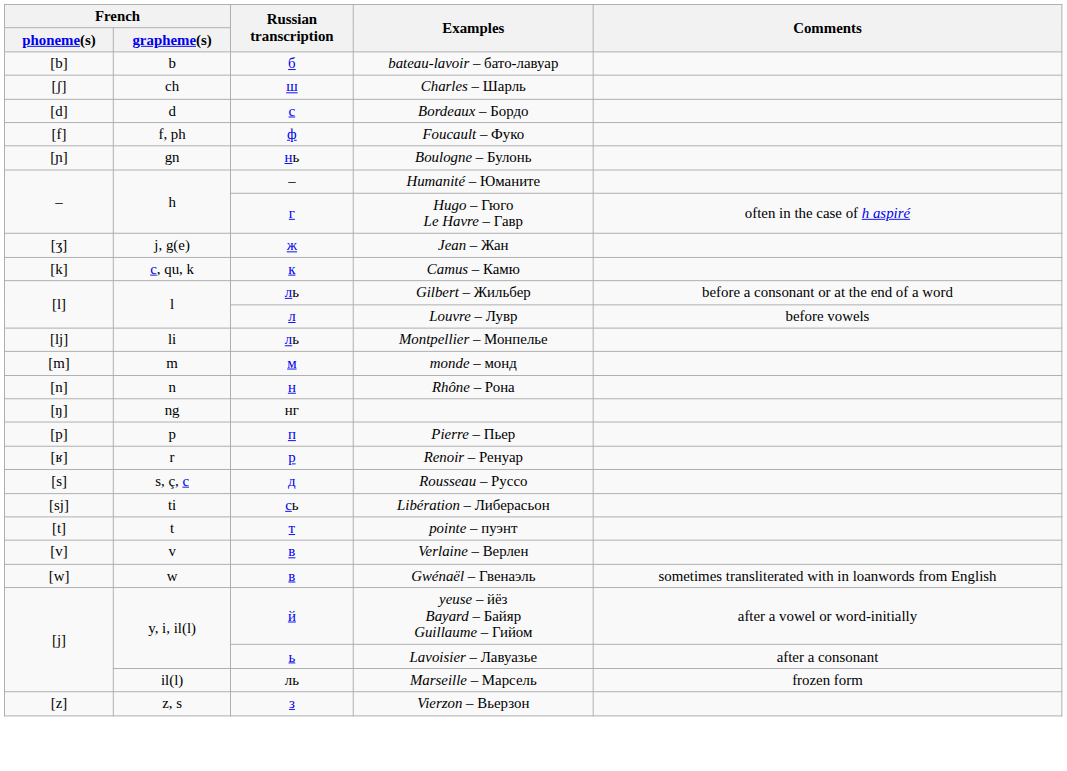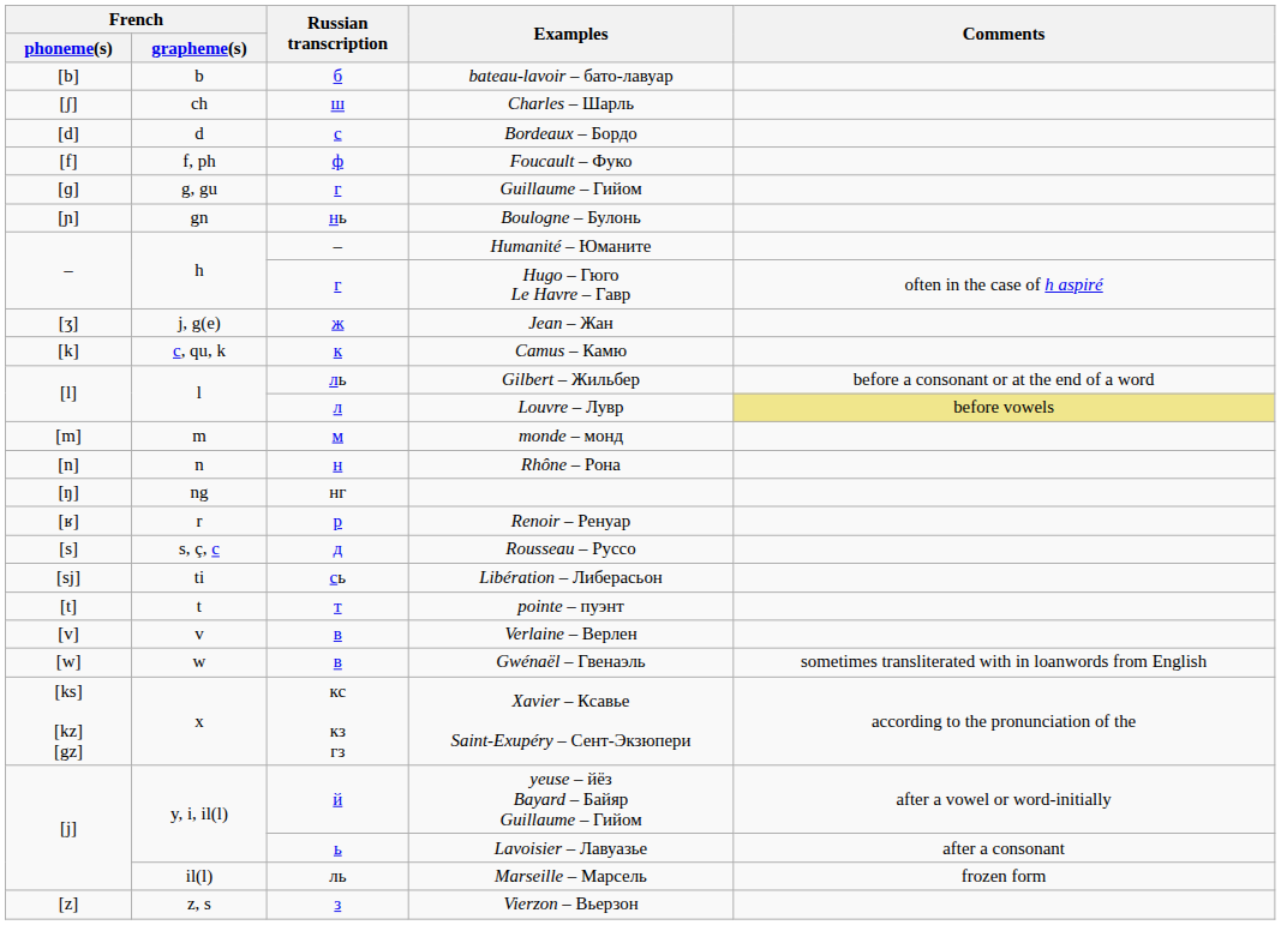+ row: [ɡ] | g, gu | г | Guillaume – Гийом
Louvre – Лувр | Comments: no background -> khaki background
- row: [lj] | li | ль | Montpellier – Монпелье
- row: [p] | p | п | Pierre – Пьер
+ row: [ks] [kz] [gz] | x | кс кз гз | Xavier – Ксавье Saint-Exupéry – Сент-Экзюпери | according to the pronunciation of the
